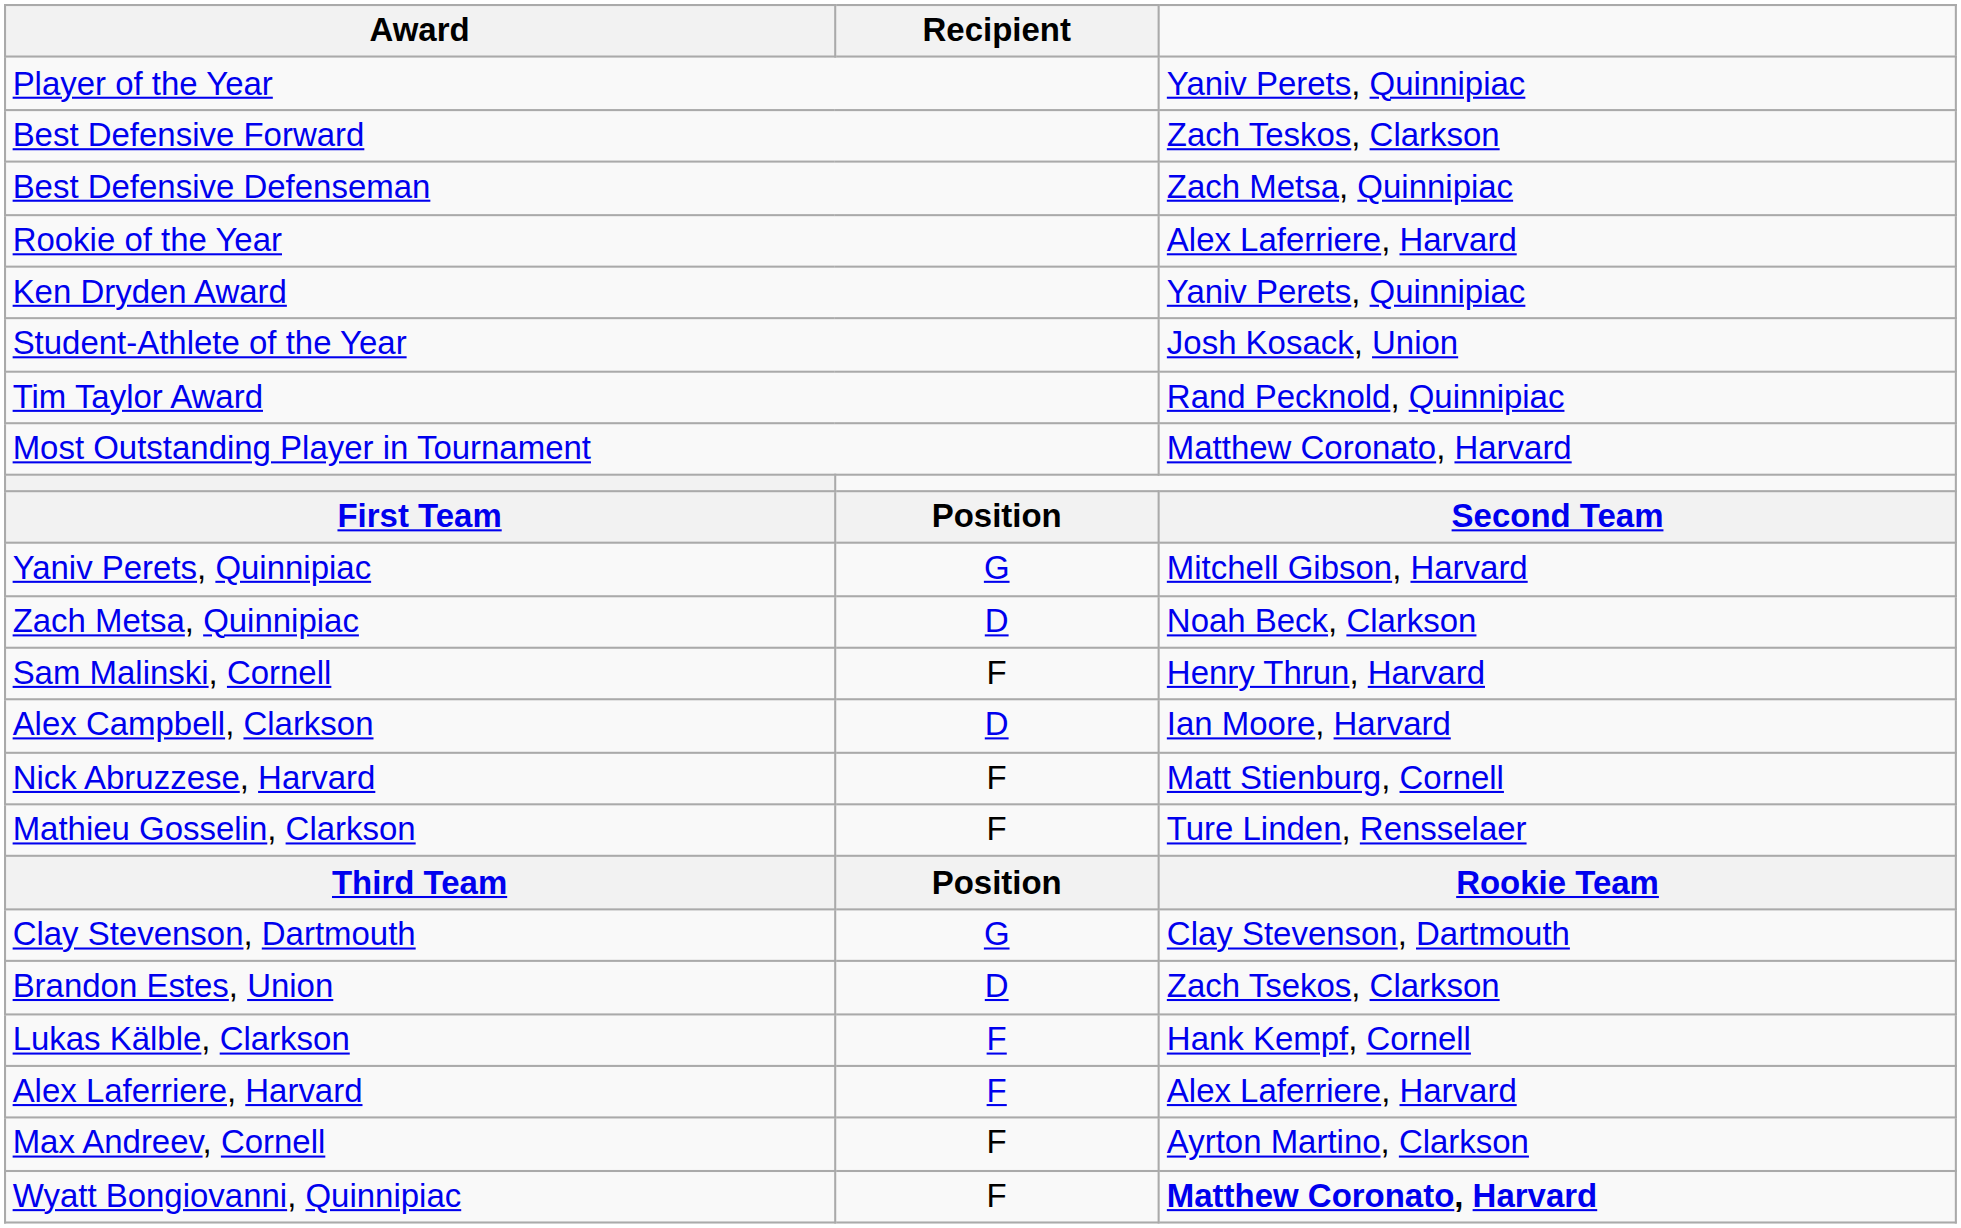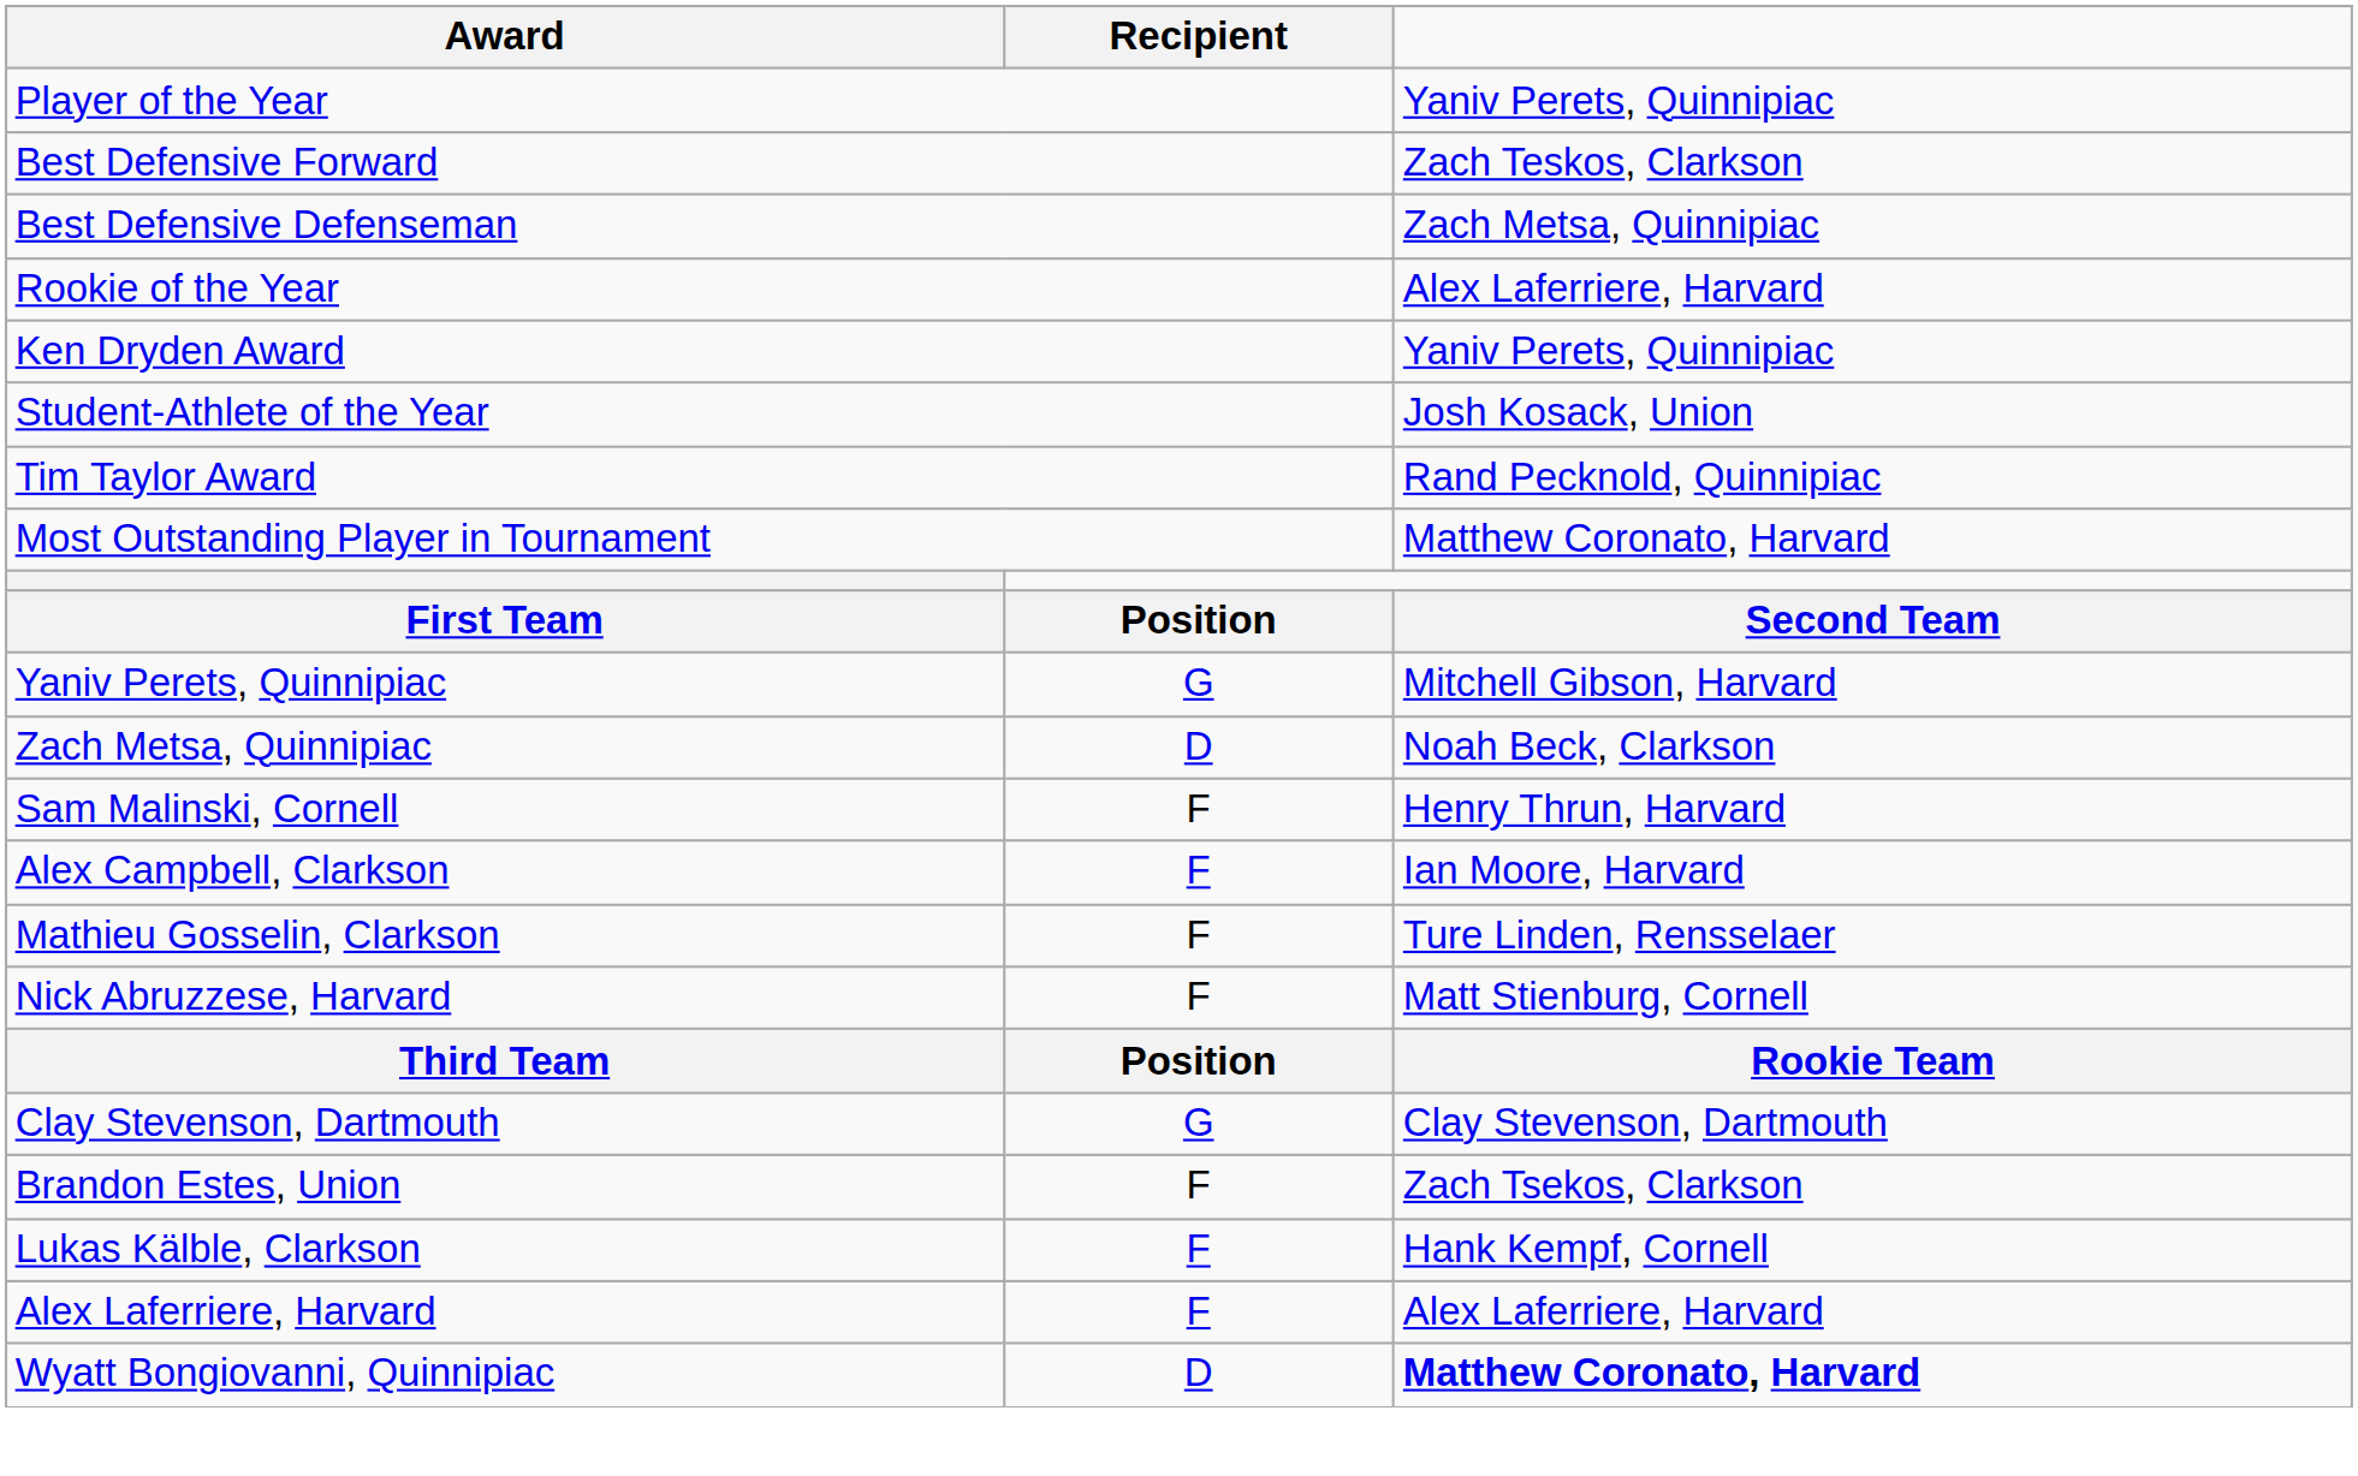Alex Campbell, Clarkson | Recipient: D -> F
rows swapped: Mathieu Gosselin, Clarkson <-> Nick Abruzzese, Harvard
Brandon Estes, Union | Recipient: D -> F
- row: Max Andreev, Cornell | F | Ayrton Martino, Clarkson
Wyatt Bongiovanni, Quinnipiac | Recipient: F -> D
